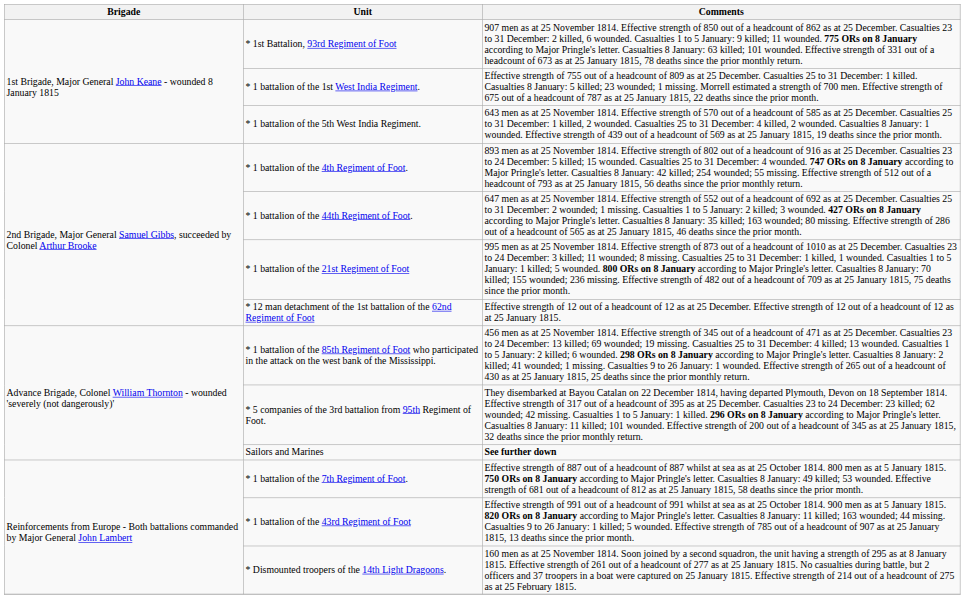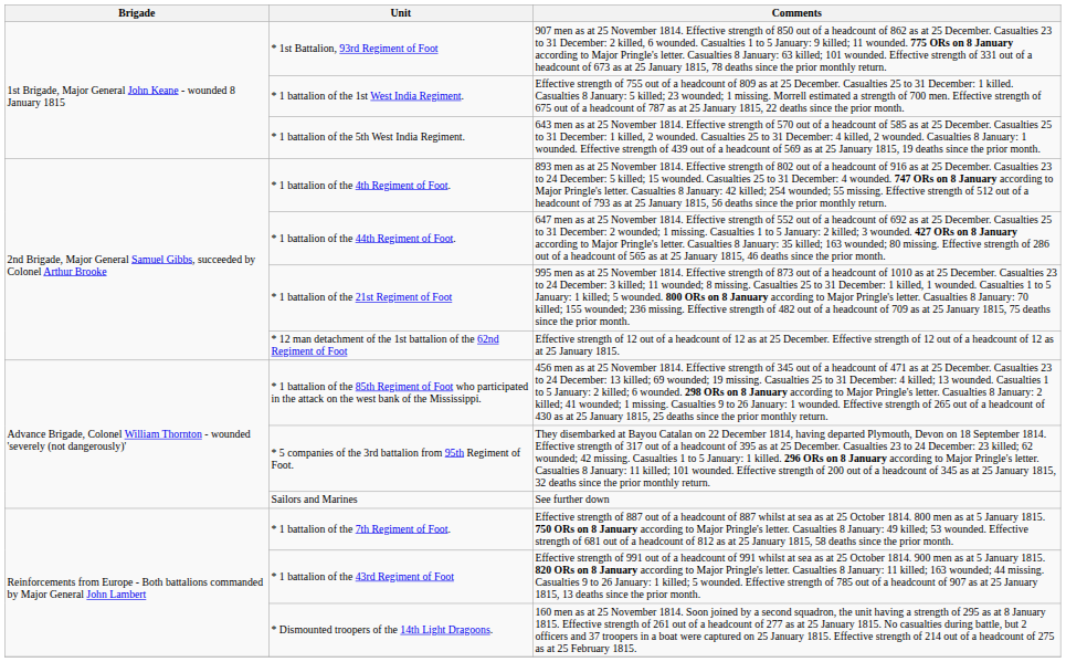Sailors and Marines | Comments: bold -> normal
